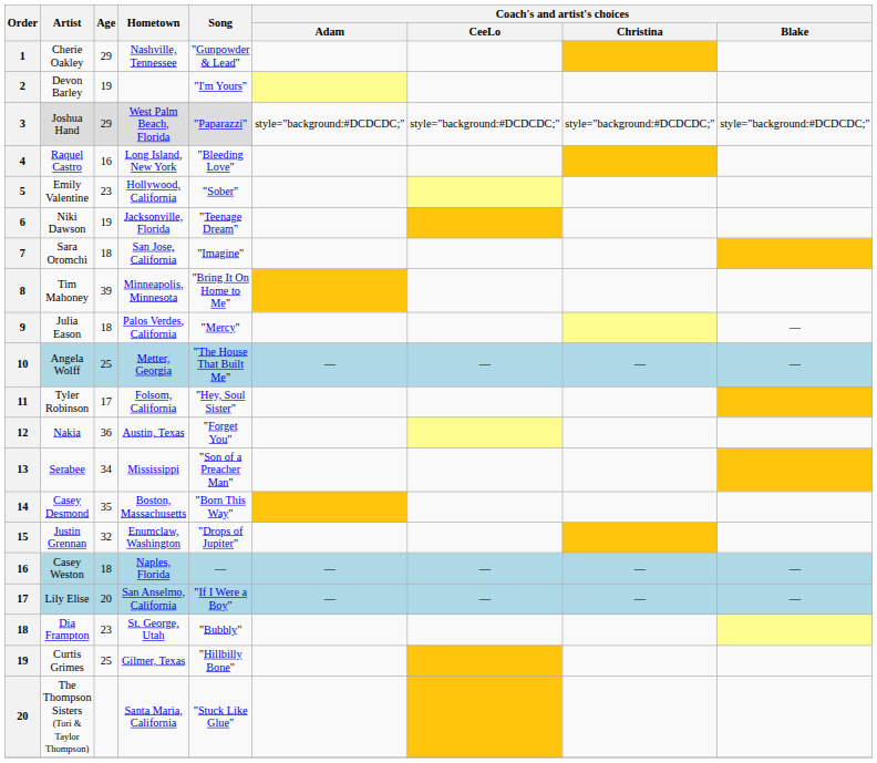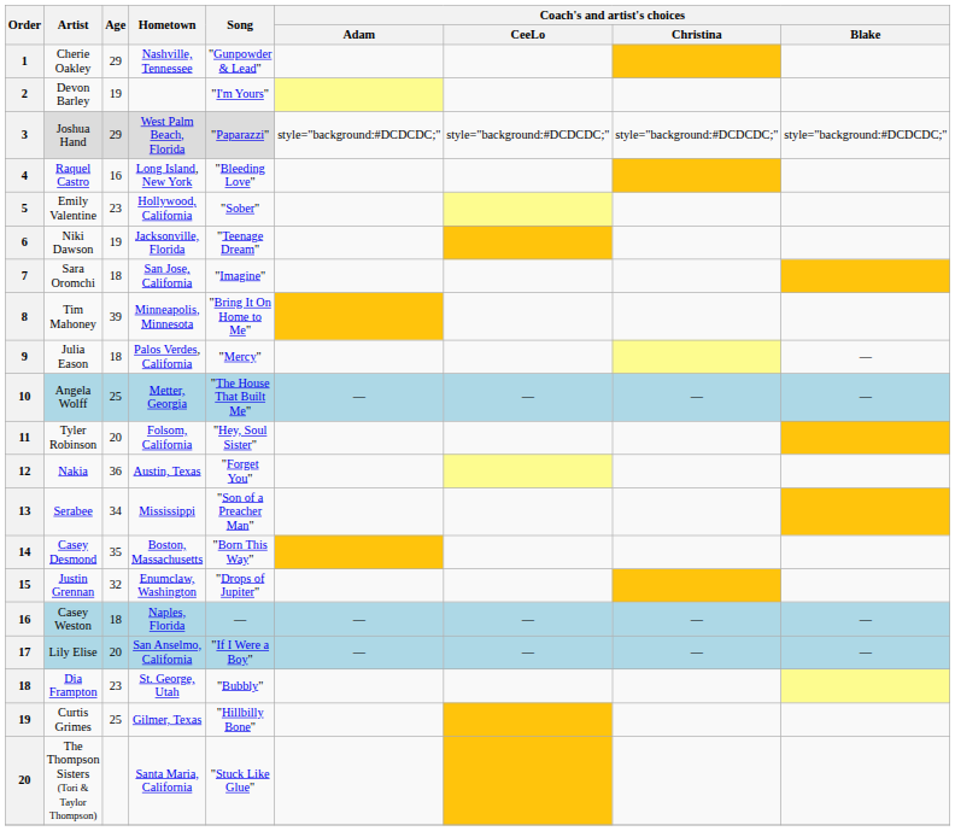Tyler Robinson | Age: 17 -> 20
